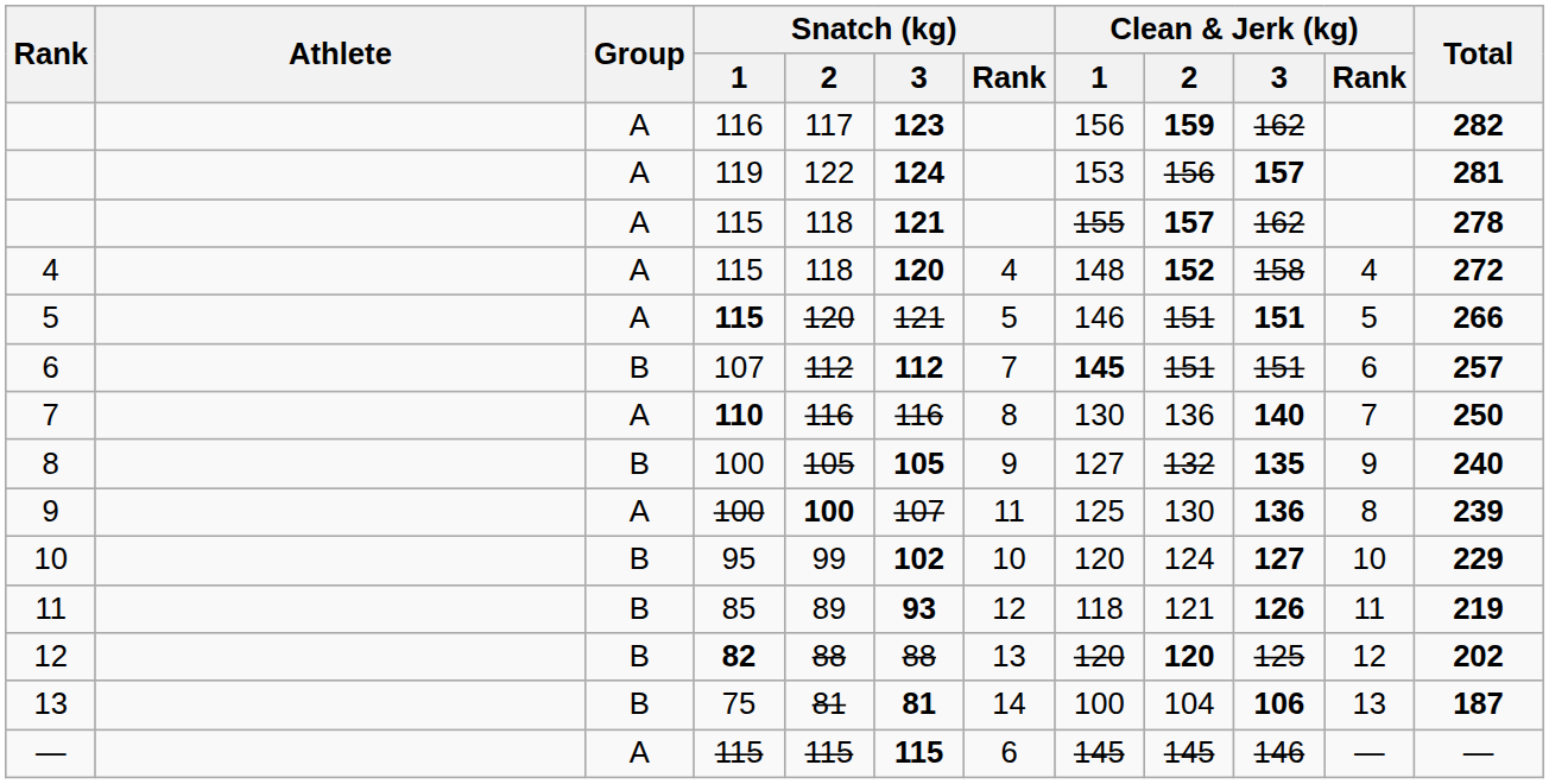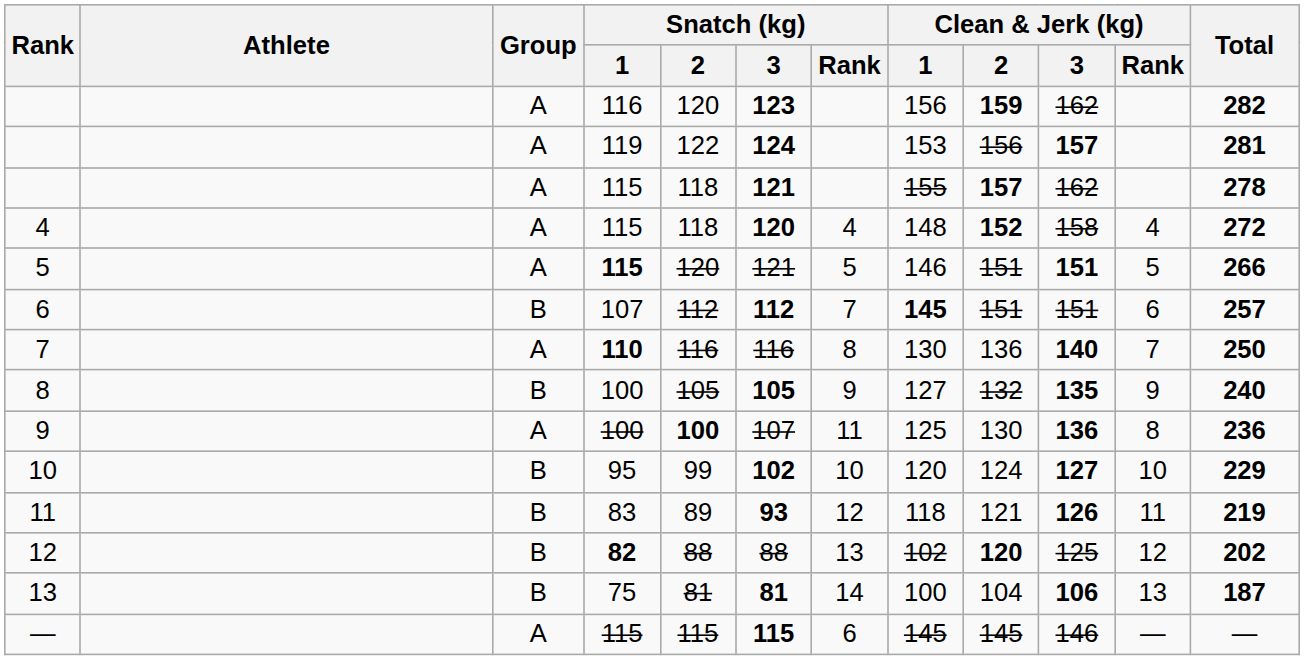row 3 | Snatch (kg) / 2: 117 -> 120
row 11 | Total: 239 -> 236
row 13 | Snatch (kg) / 1: 85 -> 83
row 14 | Clean & Jerk (kg) / 1: 120 -> 102
